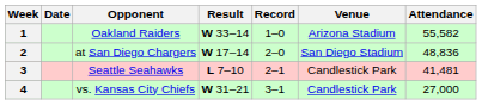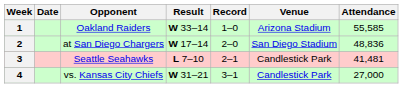1 | Attendance: 55,582 -> 55,585
